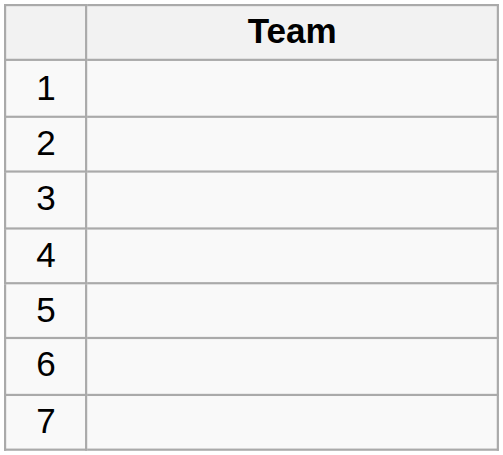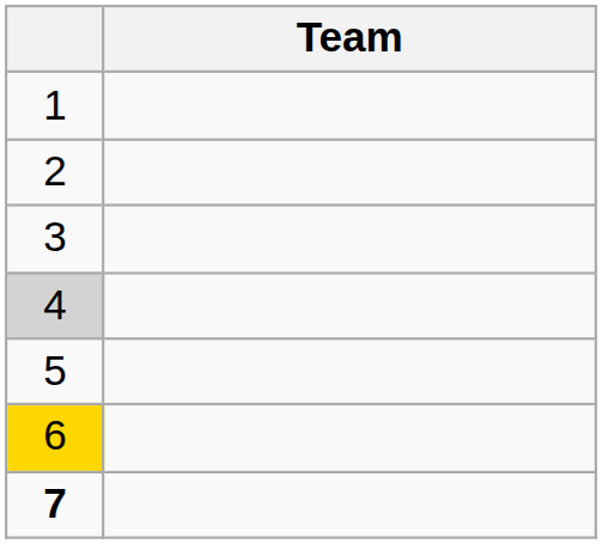4 | column 1: no background -> lightgrey background
6 | column 1: no background -> gold background
7 | column 1: normal -> bold
